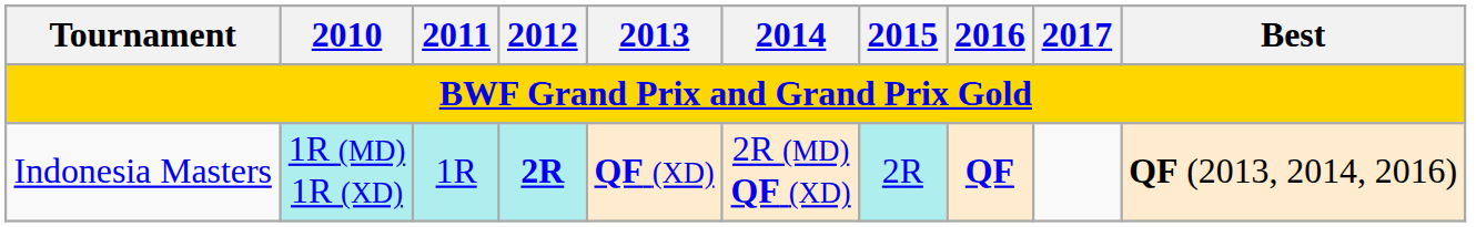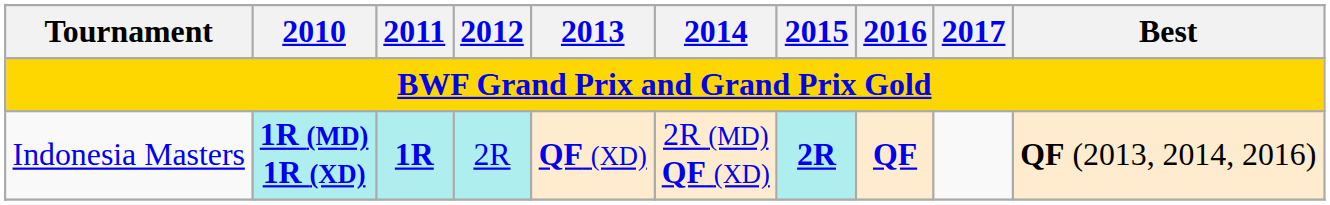Indonesia Masters | 2010: normal -> bold
Indonesia Masters | 2011: normal -> bold
Indonesia Masters | 2012: bold -> normal
Indonesia Masters | 2015: normal -> bold
